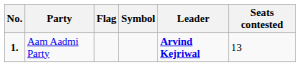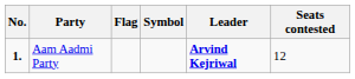Aam Aadmi Party | Seats contested: 13 -> 12
